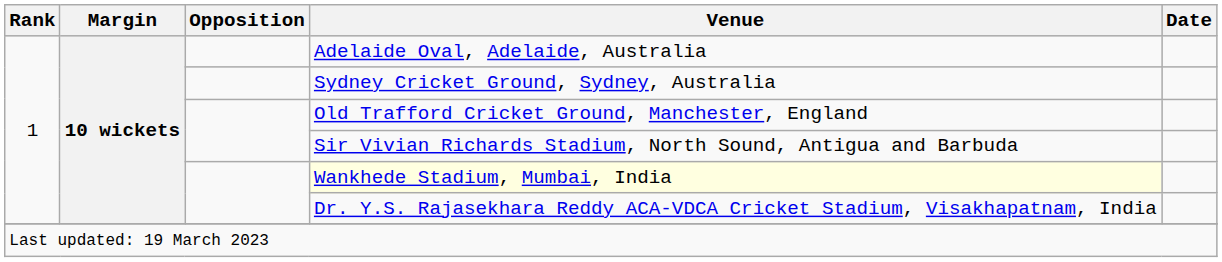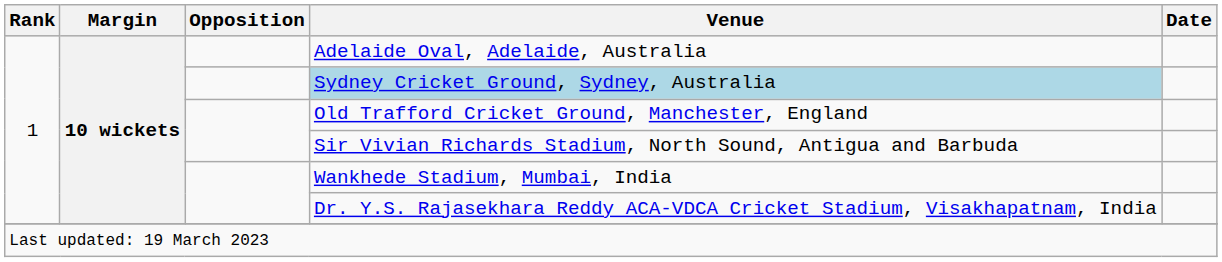Sydney Cricket Ground, Sydney, Australia | Venue: no background -> lightblue background
Wankhede Stadium, Mumbai, India | Venue: lightyellow background -> no background
